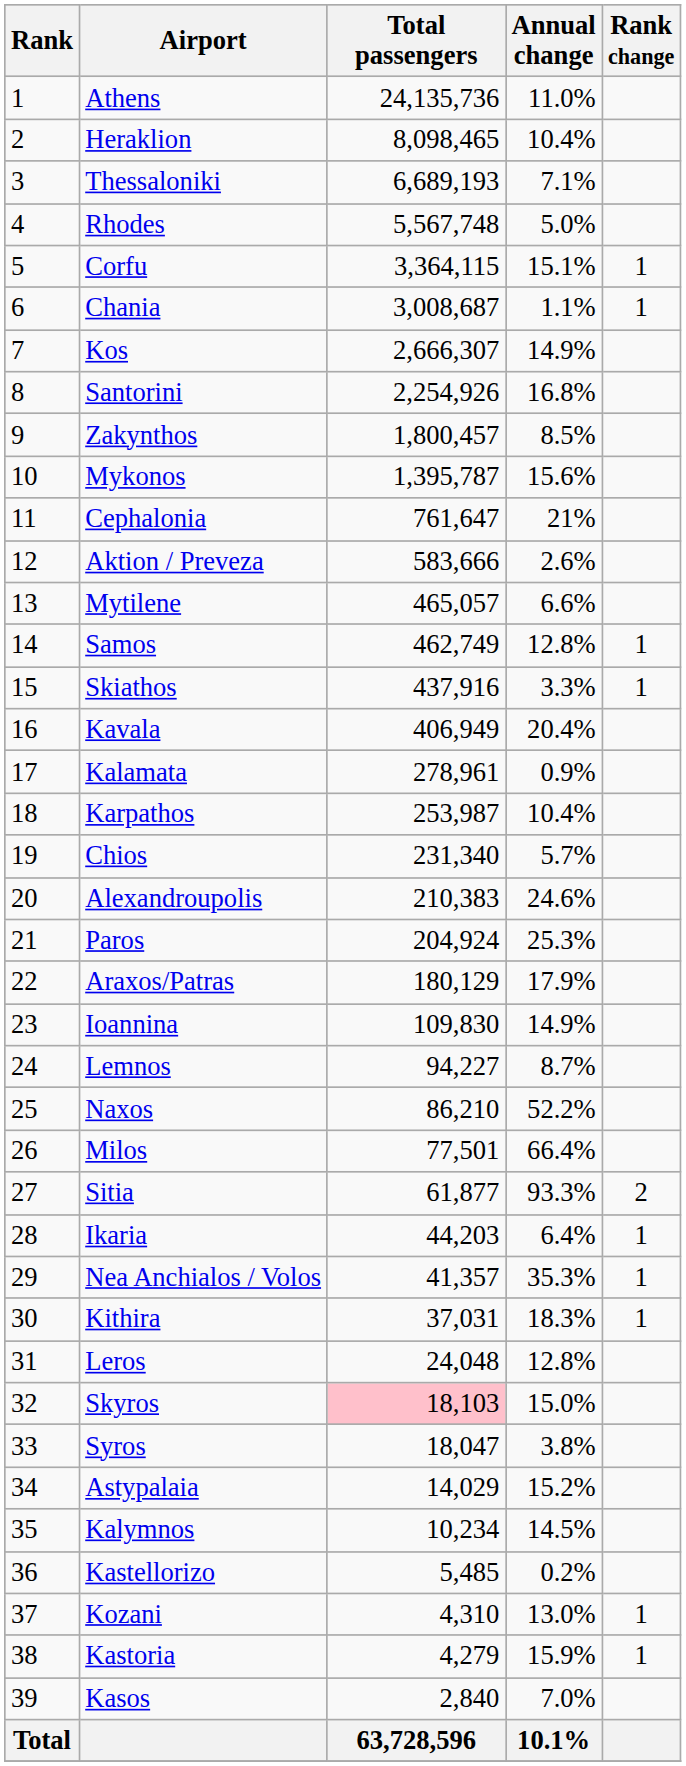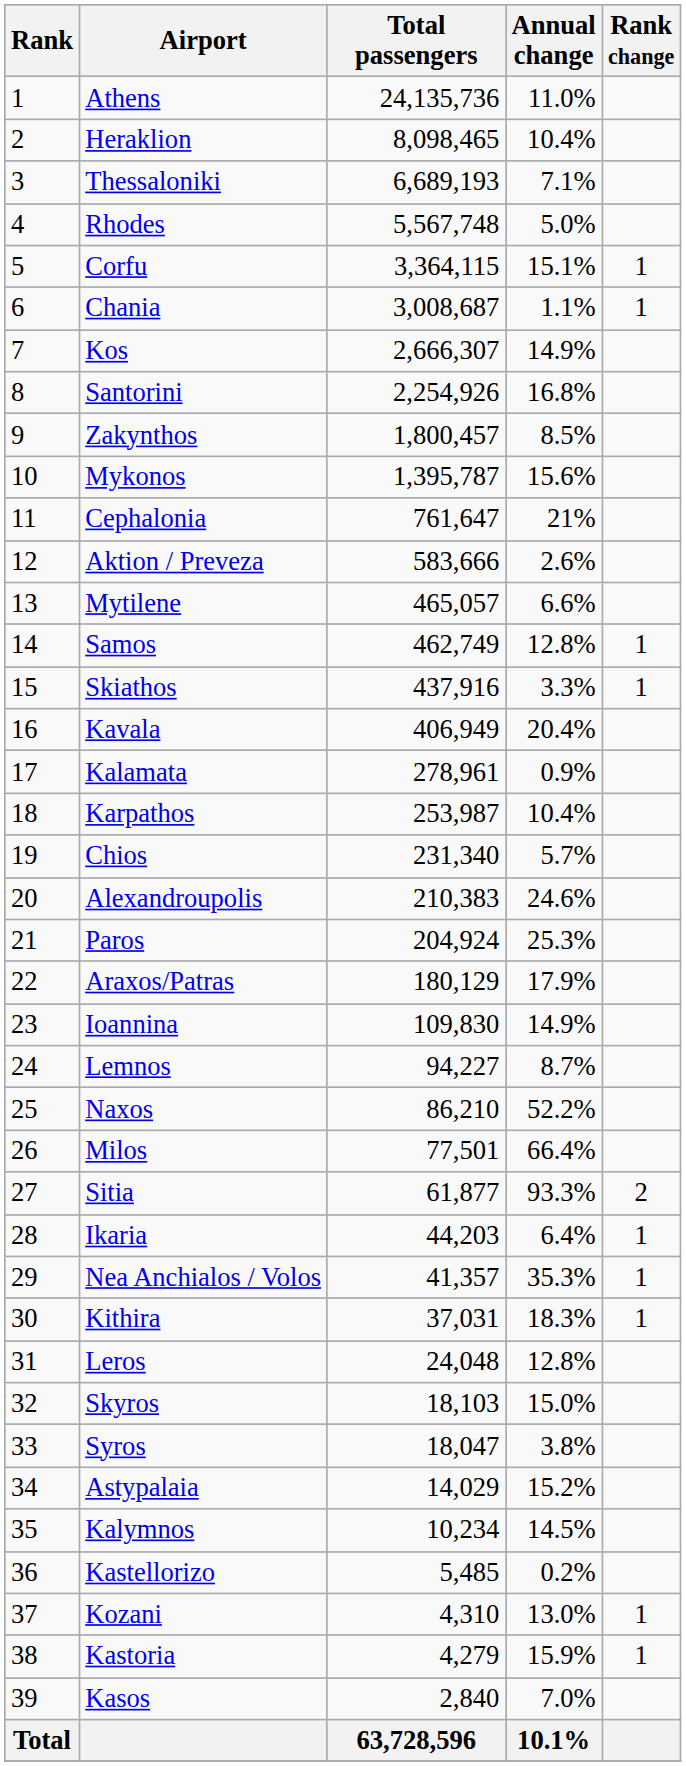Skyros | Total passengers: pink background -> no background
